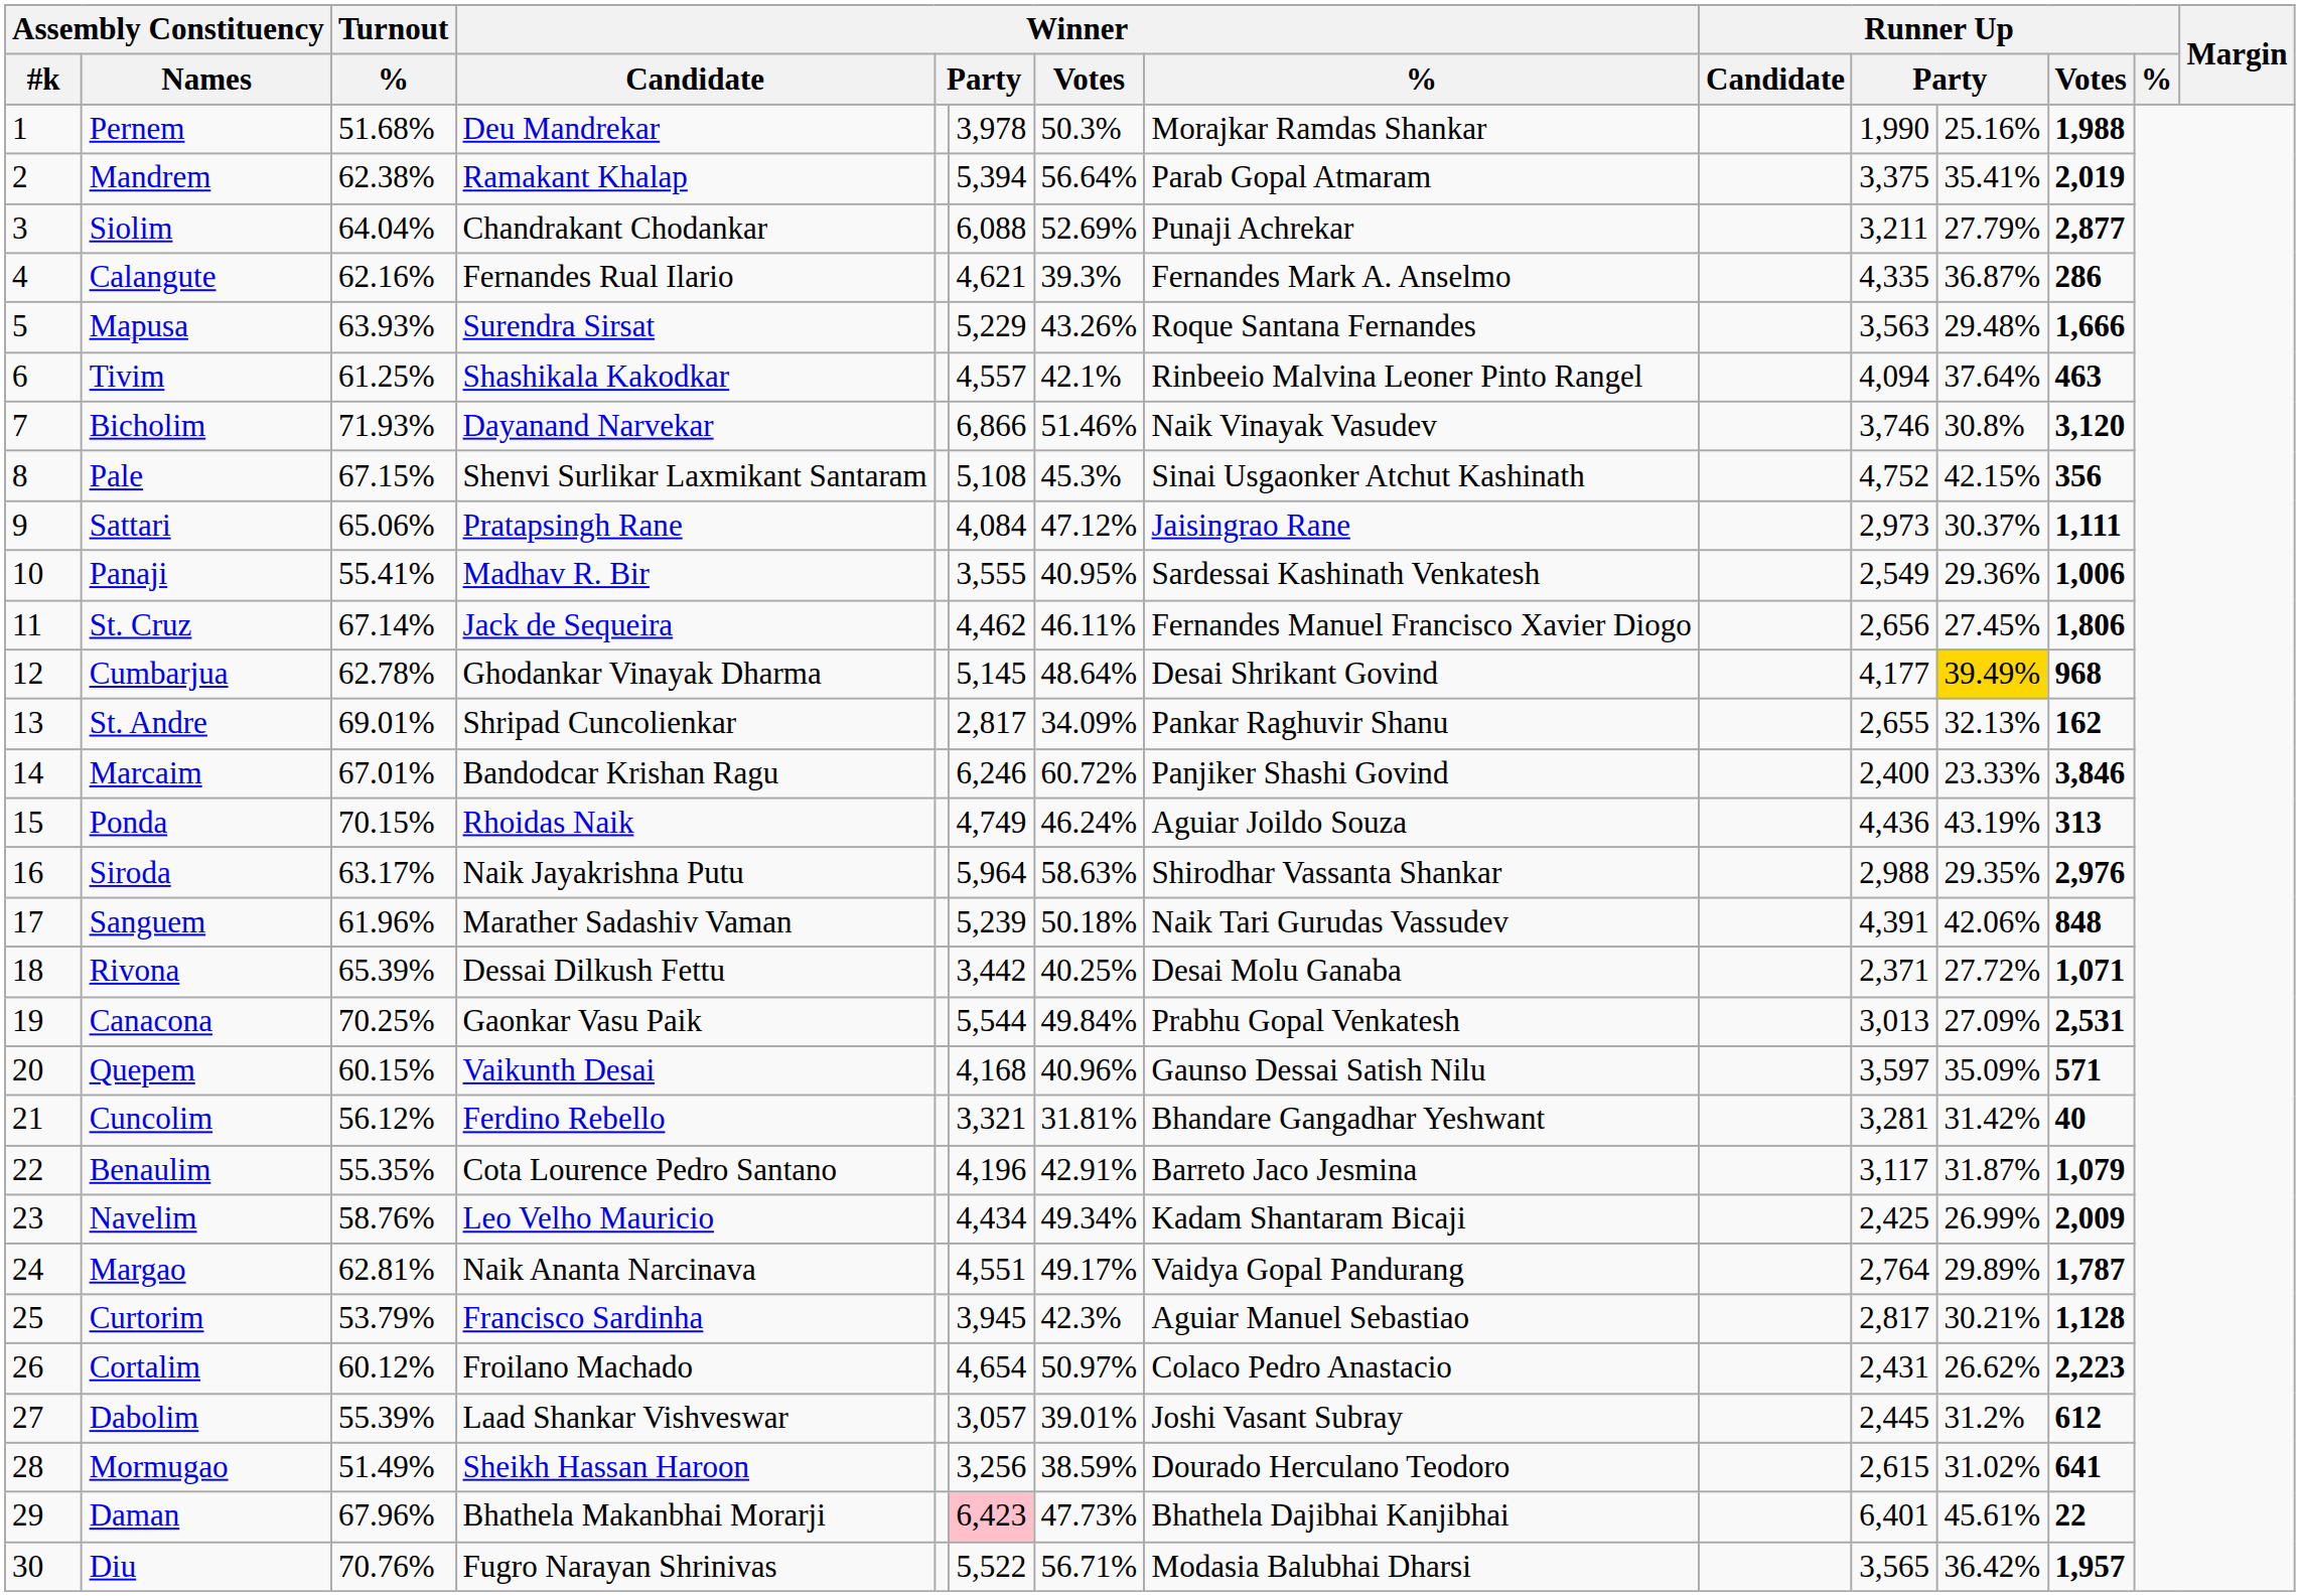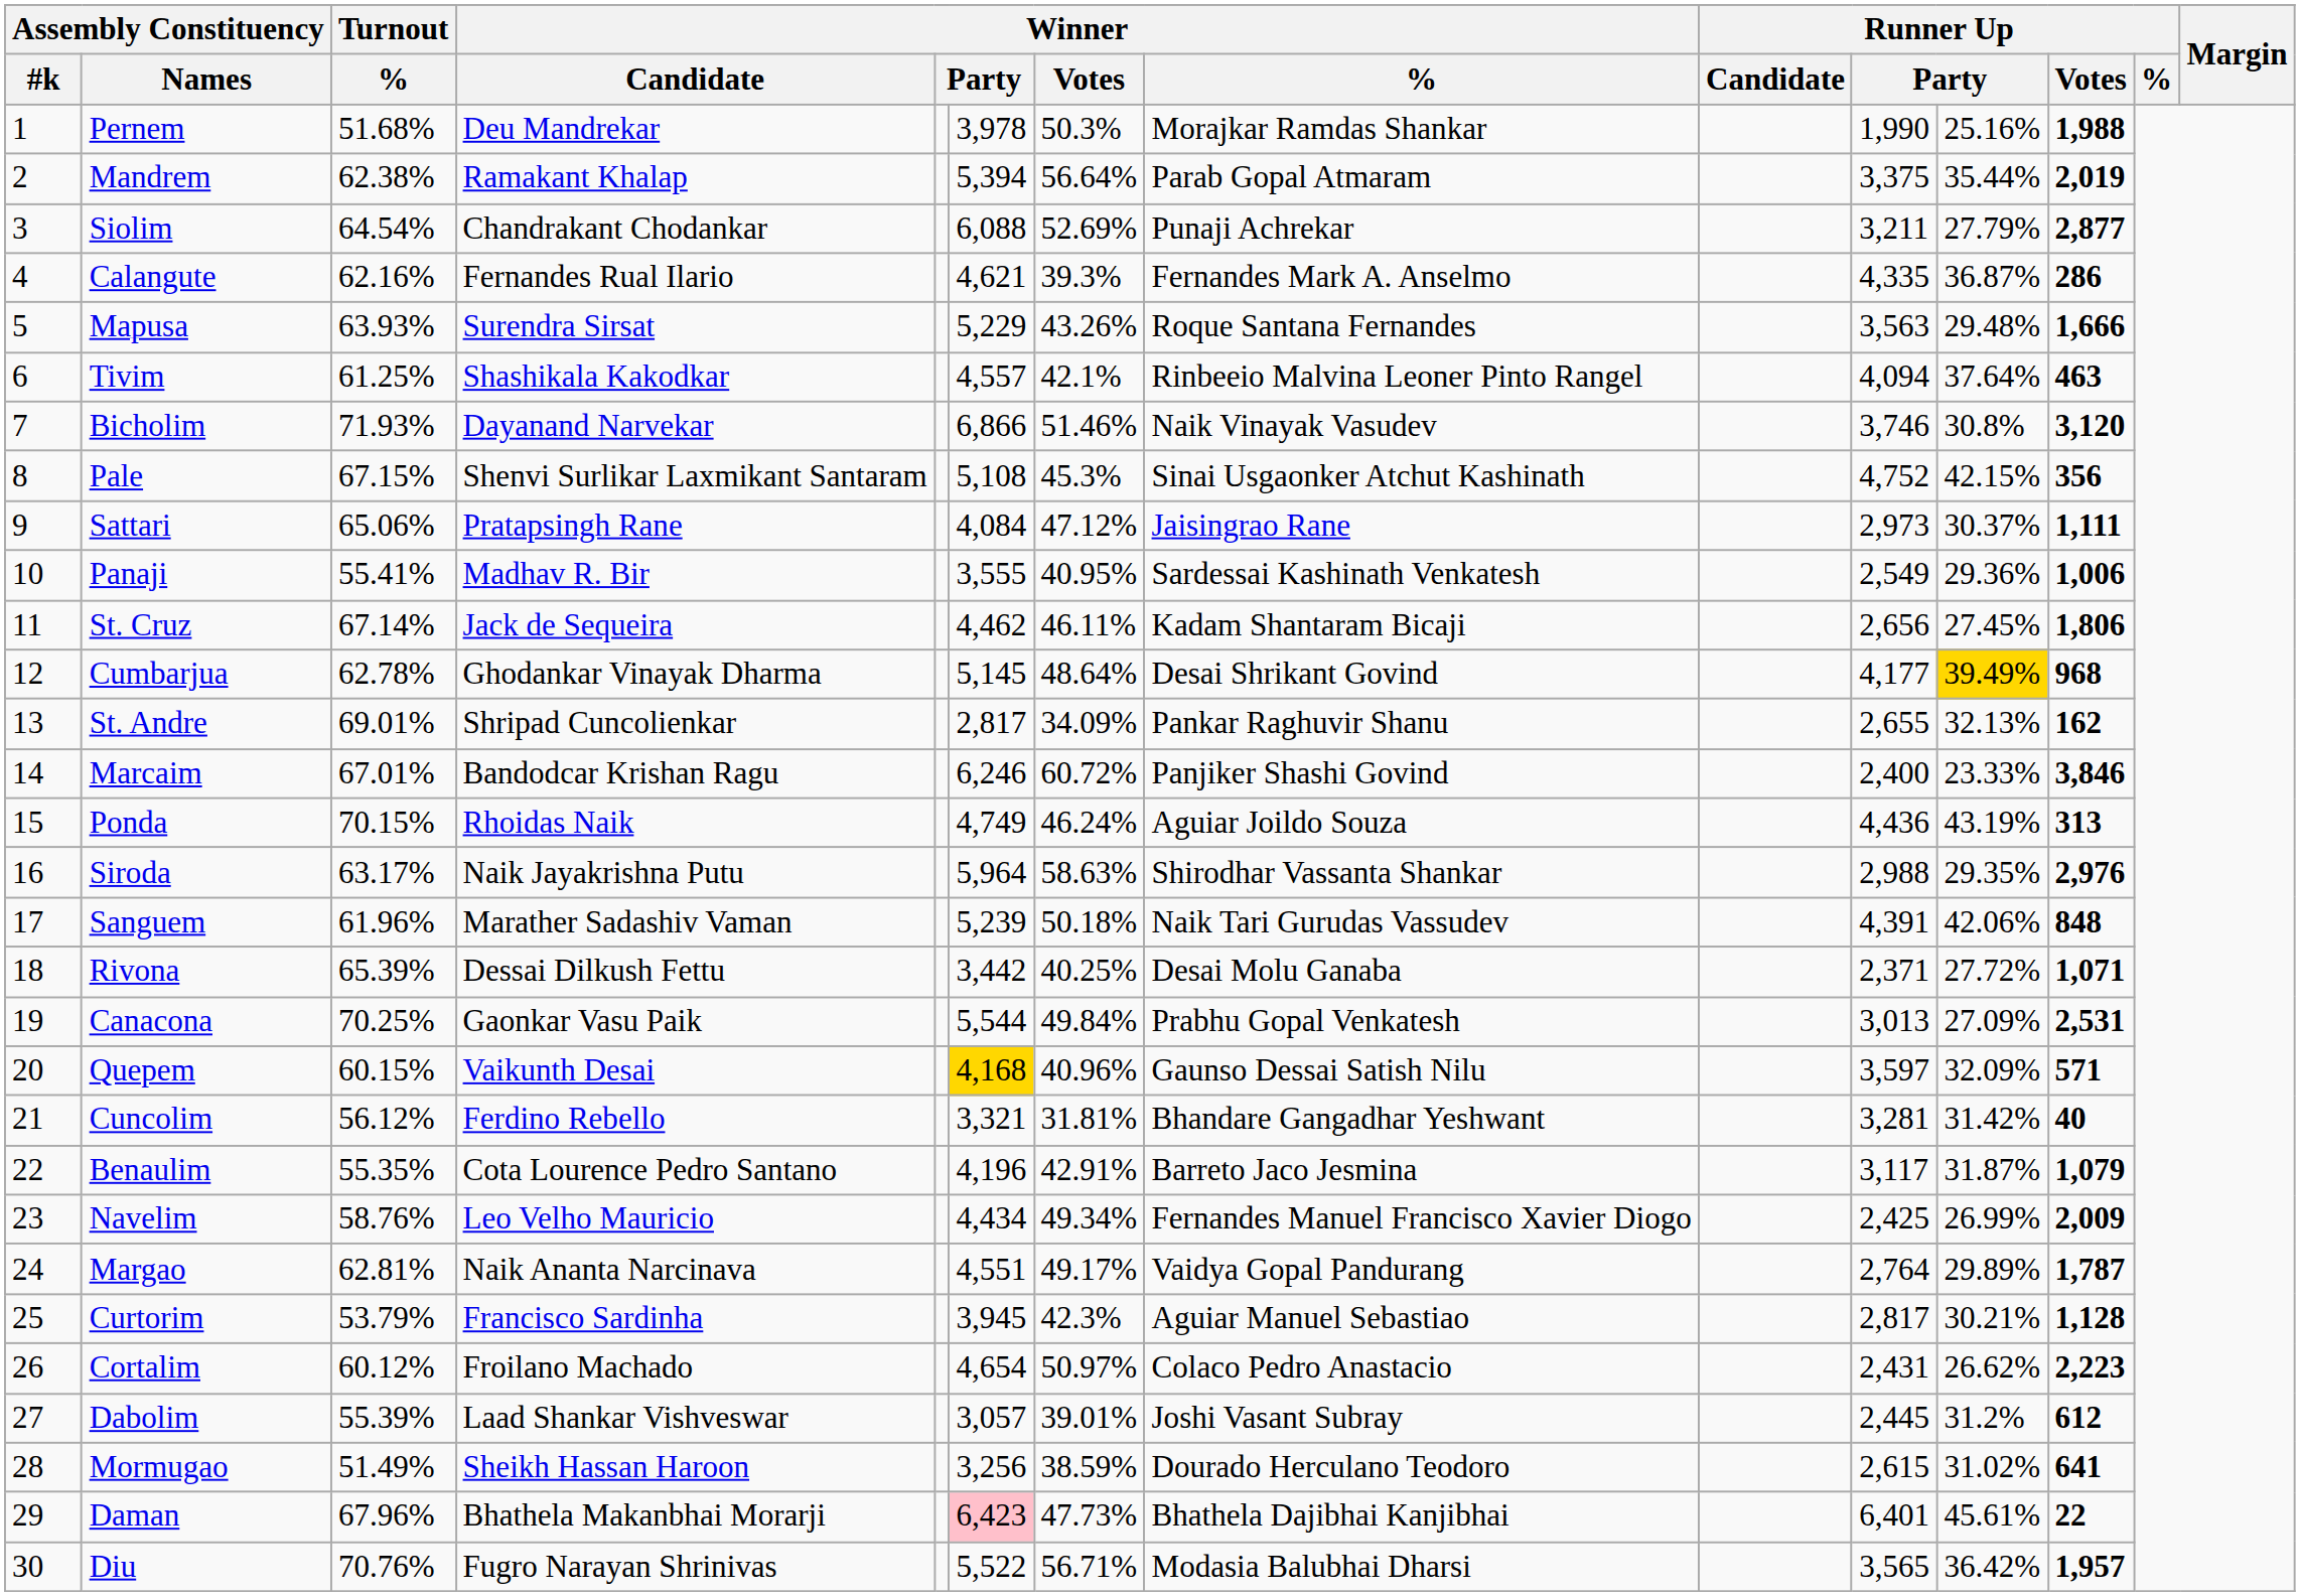Mandrem | column 11: 35.41% -> 35.44%
Siolim | Turnout / %: 64.04% -> 64.54%
St. Cruz | Winner / %: Fernandes Manuel Francisco Xavier Diogo -> Kadam Shantaram Bicaji
Quepem | column 6: no background -> gold background
Quepem | column 11: 35.09% -> 32.09%
Navelim | Winner / %: Kadam Shantaram Bicaji -> Fernandes Manuel Francisco Xavier Diogo
